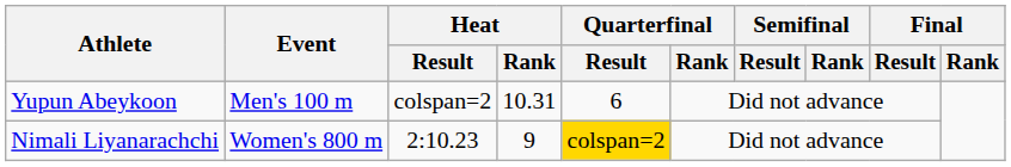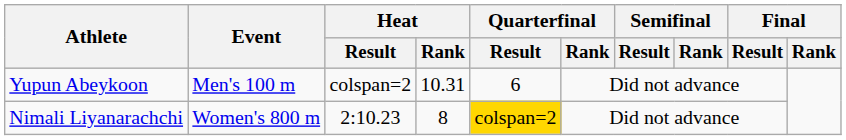Nimali Liyanarachchi | Heat / Rank: 9 -> 8
